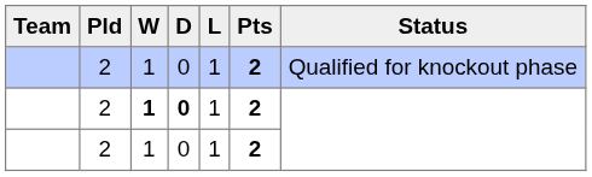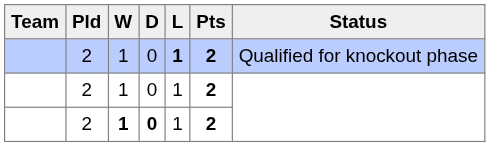row 2 | L: normal -> bold
row 3 | W: bold -> normal
row 3 | D: bold -> normal
row 4 | W: normal -> bold
row 4 | D: normal -> bold
